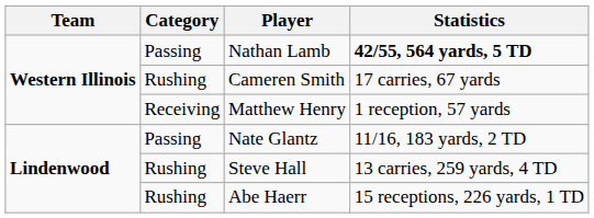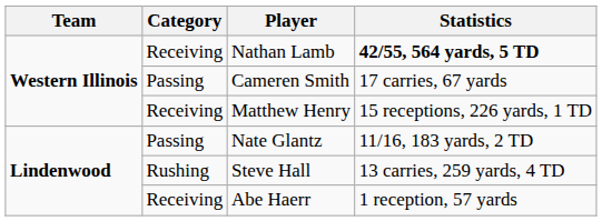Nathan Lamb | Category: Passing -> Receiving
Cameren Smith | Category: Rushing -> Passing
Matthew Henry | Statistics: 1 reception, 57 yards -> 15 receptions, 226 yards, 1 TD
Abe Haerr | Category: Rushing -> Receiving
Abe Haerr | Statistics: 15 receptions, 226 yards, 1 TD -> 1 reception, 57 yards
